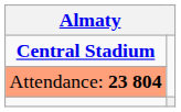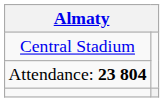Central Stadium | column 1: bold -> normal
Attendance: 23 804 | column 1: lightsalmon background -> no background
